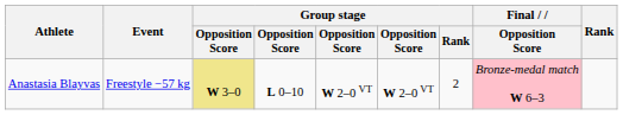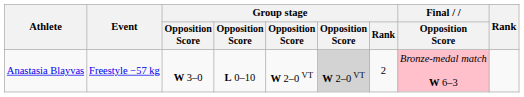Anastasia Blayvas | column 3: khaki background -> no background
Anastasia Blayvas | column 6: no background -> lightgrey background
